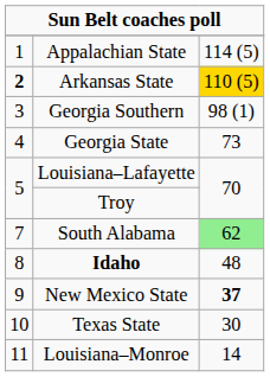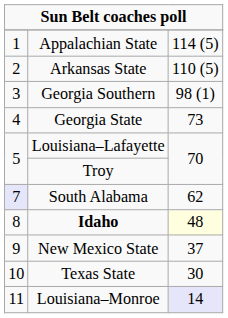Arkansas State | column 1: bold -> normal
Arkansas State | column 3: gold background -> no background
South Alabama | column 1: no background -> lavender background
South Alabama | column 3: lightgreen background -> no background
Idaho | column 3: no background -> lightyellow background
New Mexico State | column 3: bold -> normal
Louisiana–Monroe | column 3: no background -> lavender background
